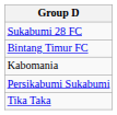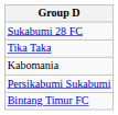row 3 | column 1: Bintang Timur FC -> Tika Taka
row 6 | column 1: Tika Taka -> Bintang Timur FC
